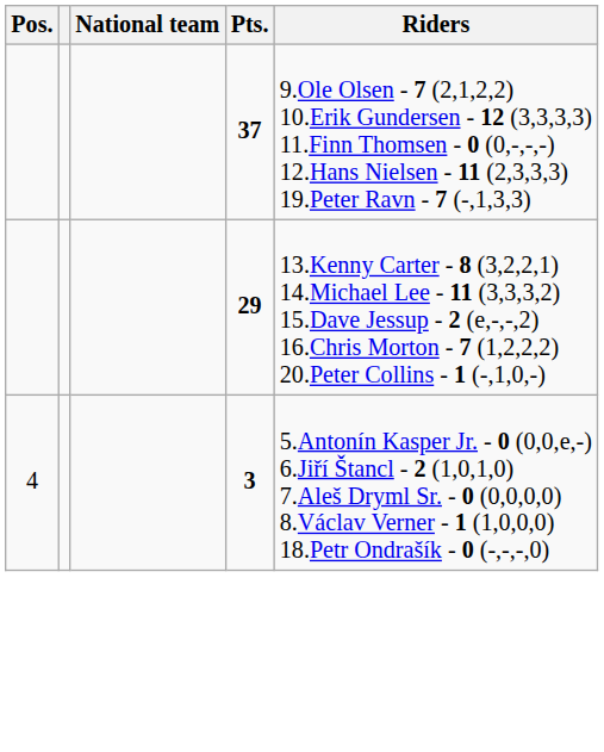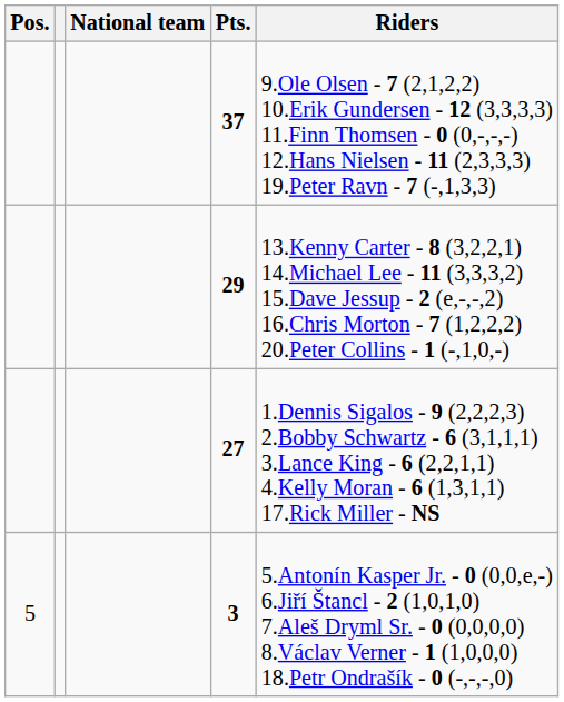+ row: 27 | 1.Dennis Sigalos - 9 (2,2,2,3) 2.Bobby Schwartz - 6 (3,1,1,1) 3.Lance King - 6 (2,2,1,1) 4.Kelly Moran - 6 (1,3,1,1) 17.Rick Miller - NS
3 | Pos.: 4 -> 5
